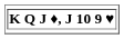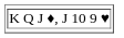row 1 | column 1: bold -> normal
